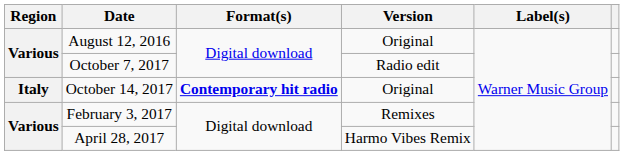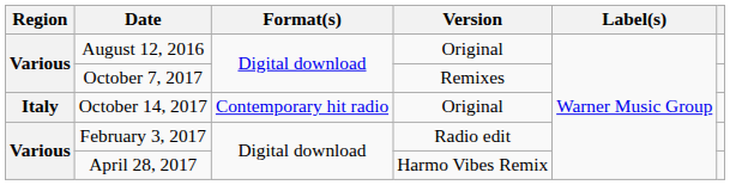October 7, 2017 | Version: Radio edit -> Remixes
October 14, 2017 | Format(s): bold -> normal
February 3, 2017 | Version: Remixes -> Radio edit
